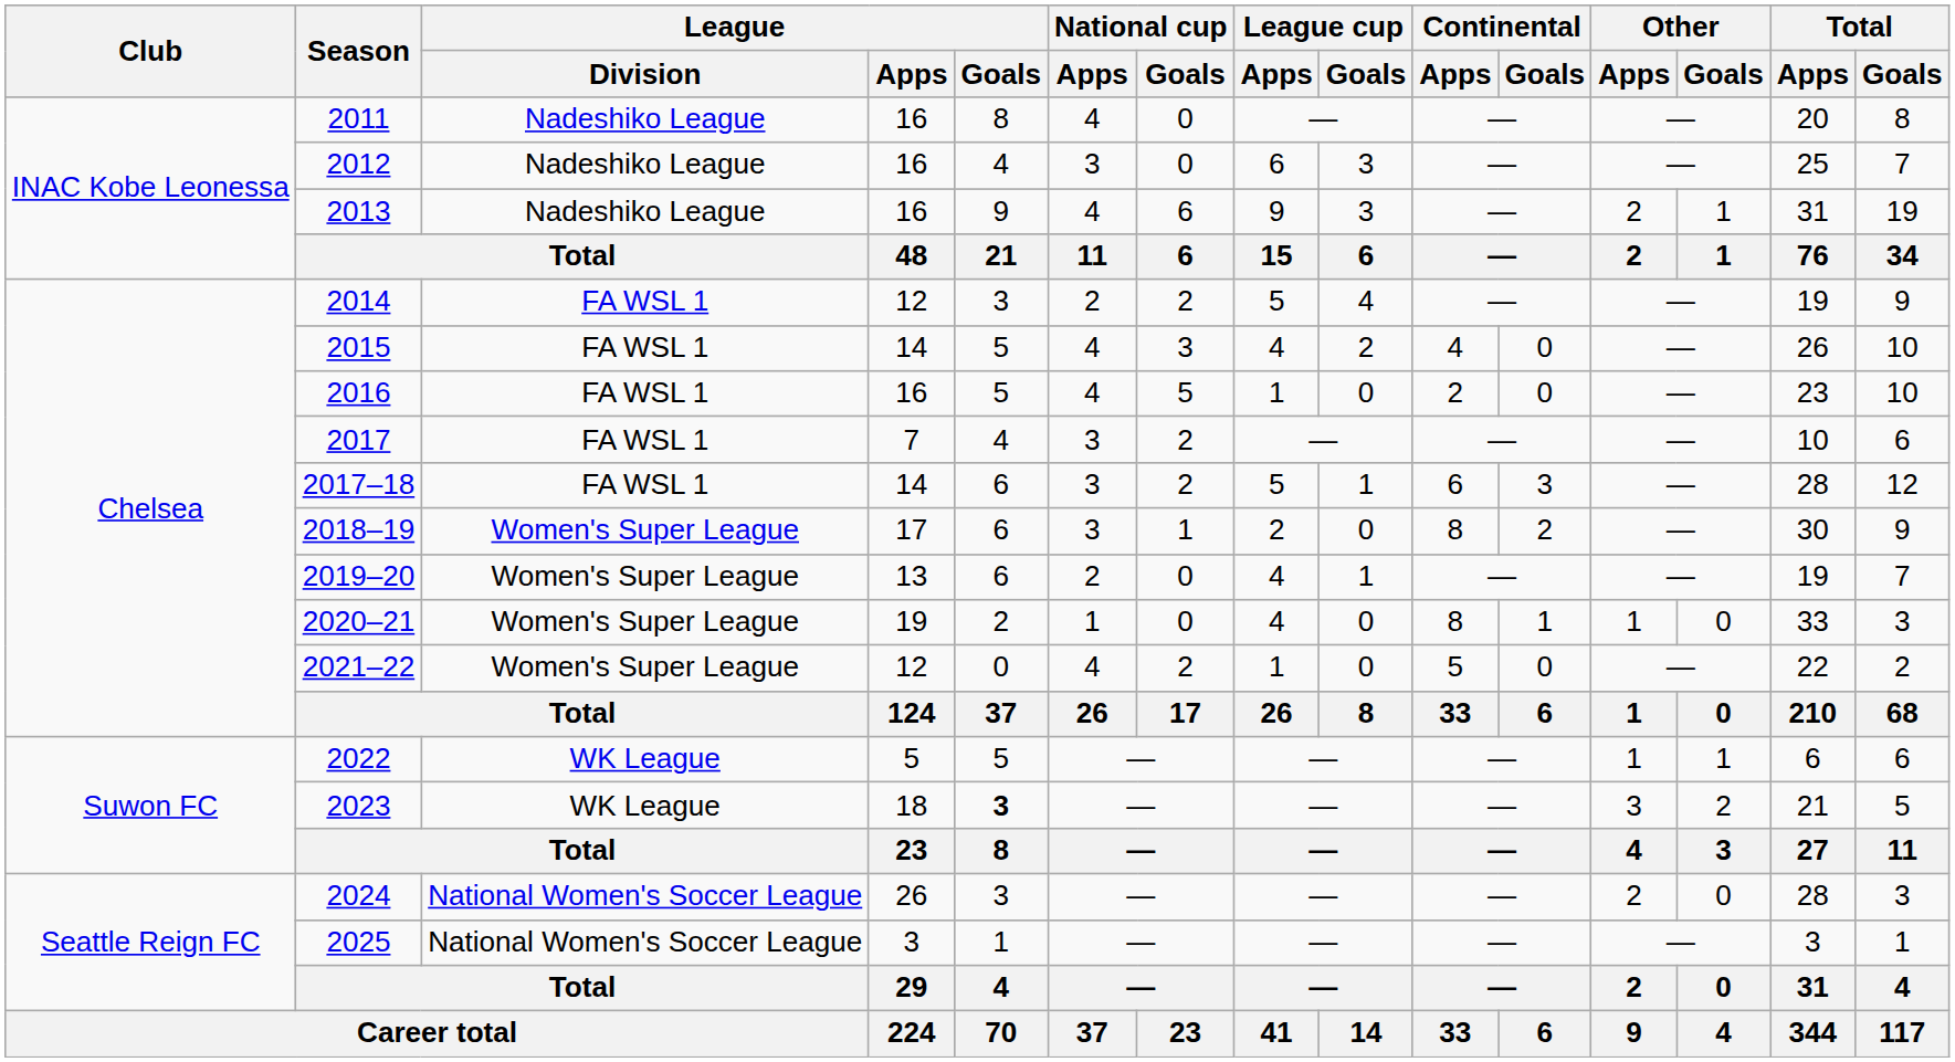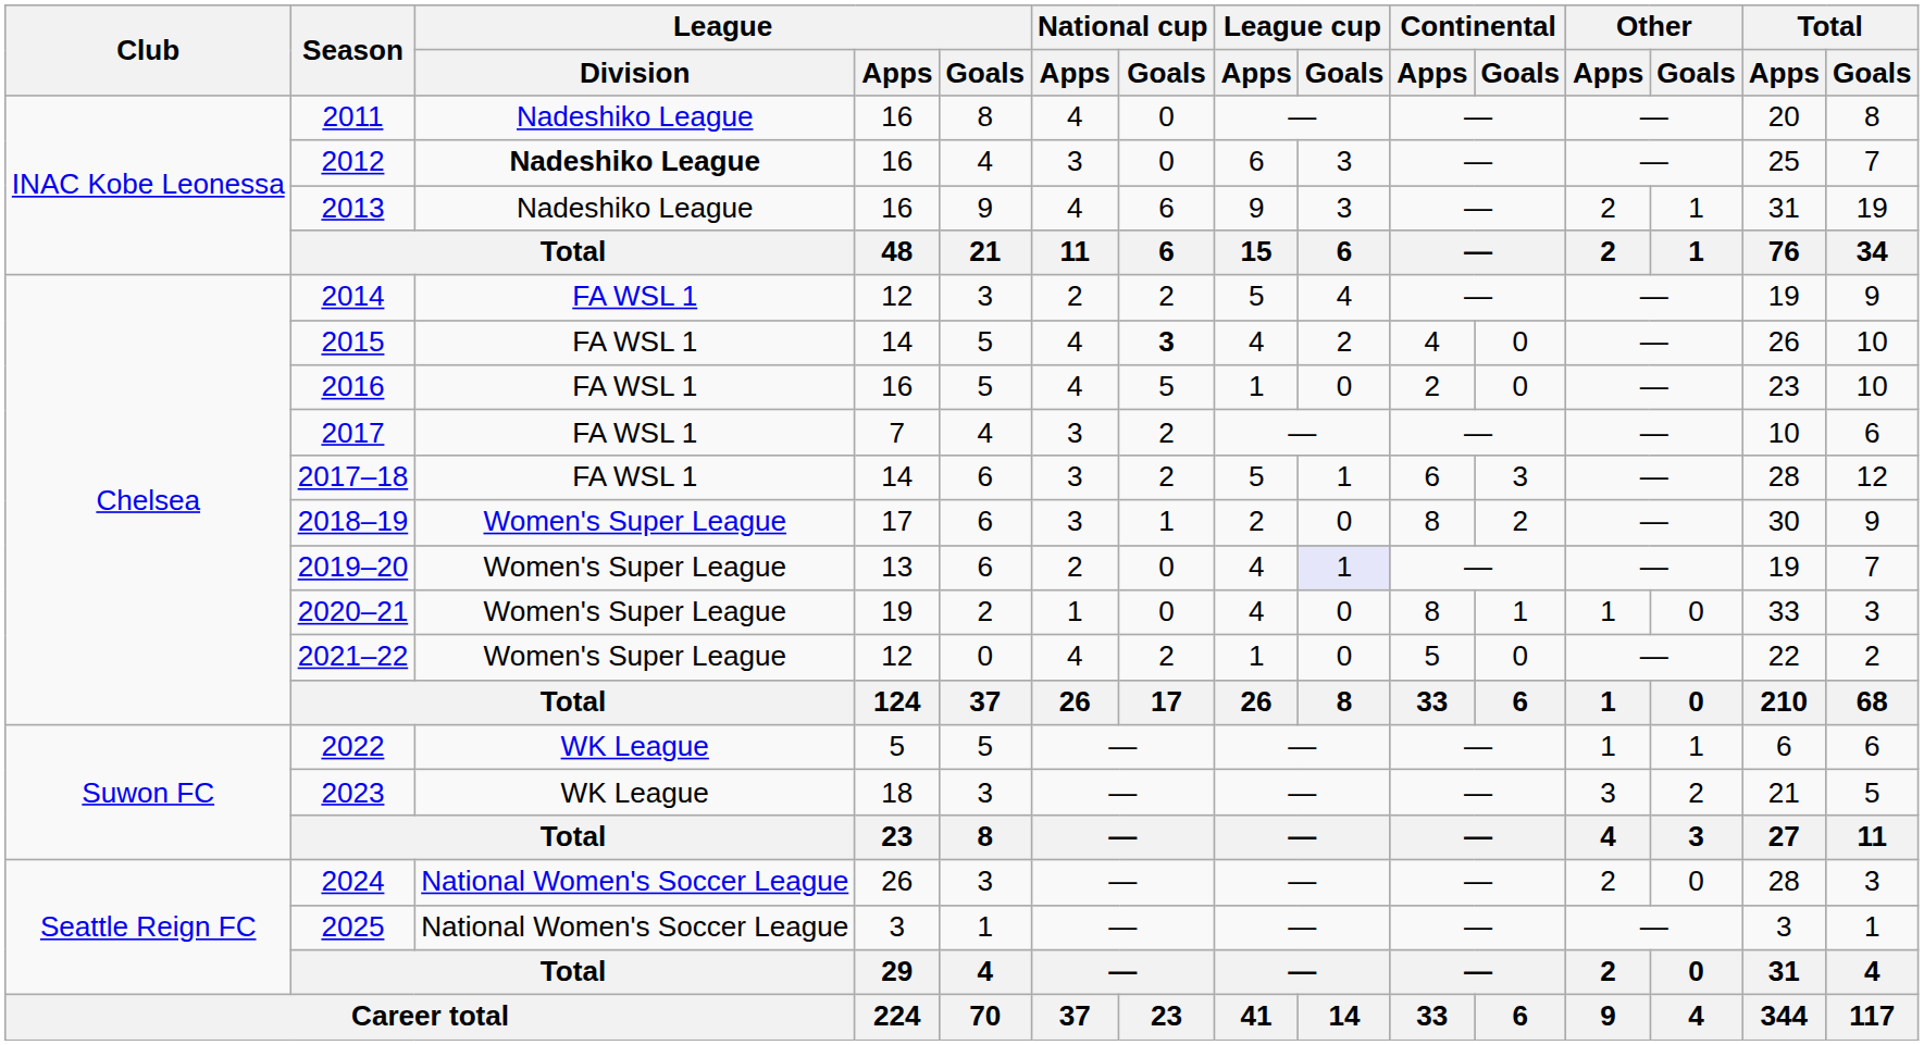2012 | League / Division: normal -> bold
2015 | National cup / Goals: normal -> bold
2019–20 | League cup / Goals: no background -> lavender background
2023 | League / Goals: bold -> normal
